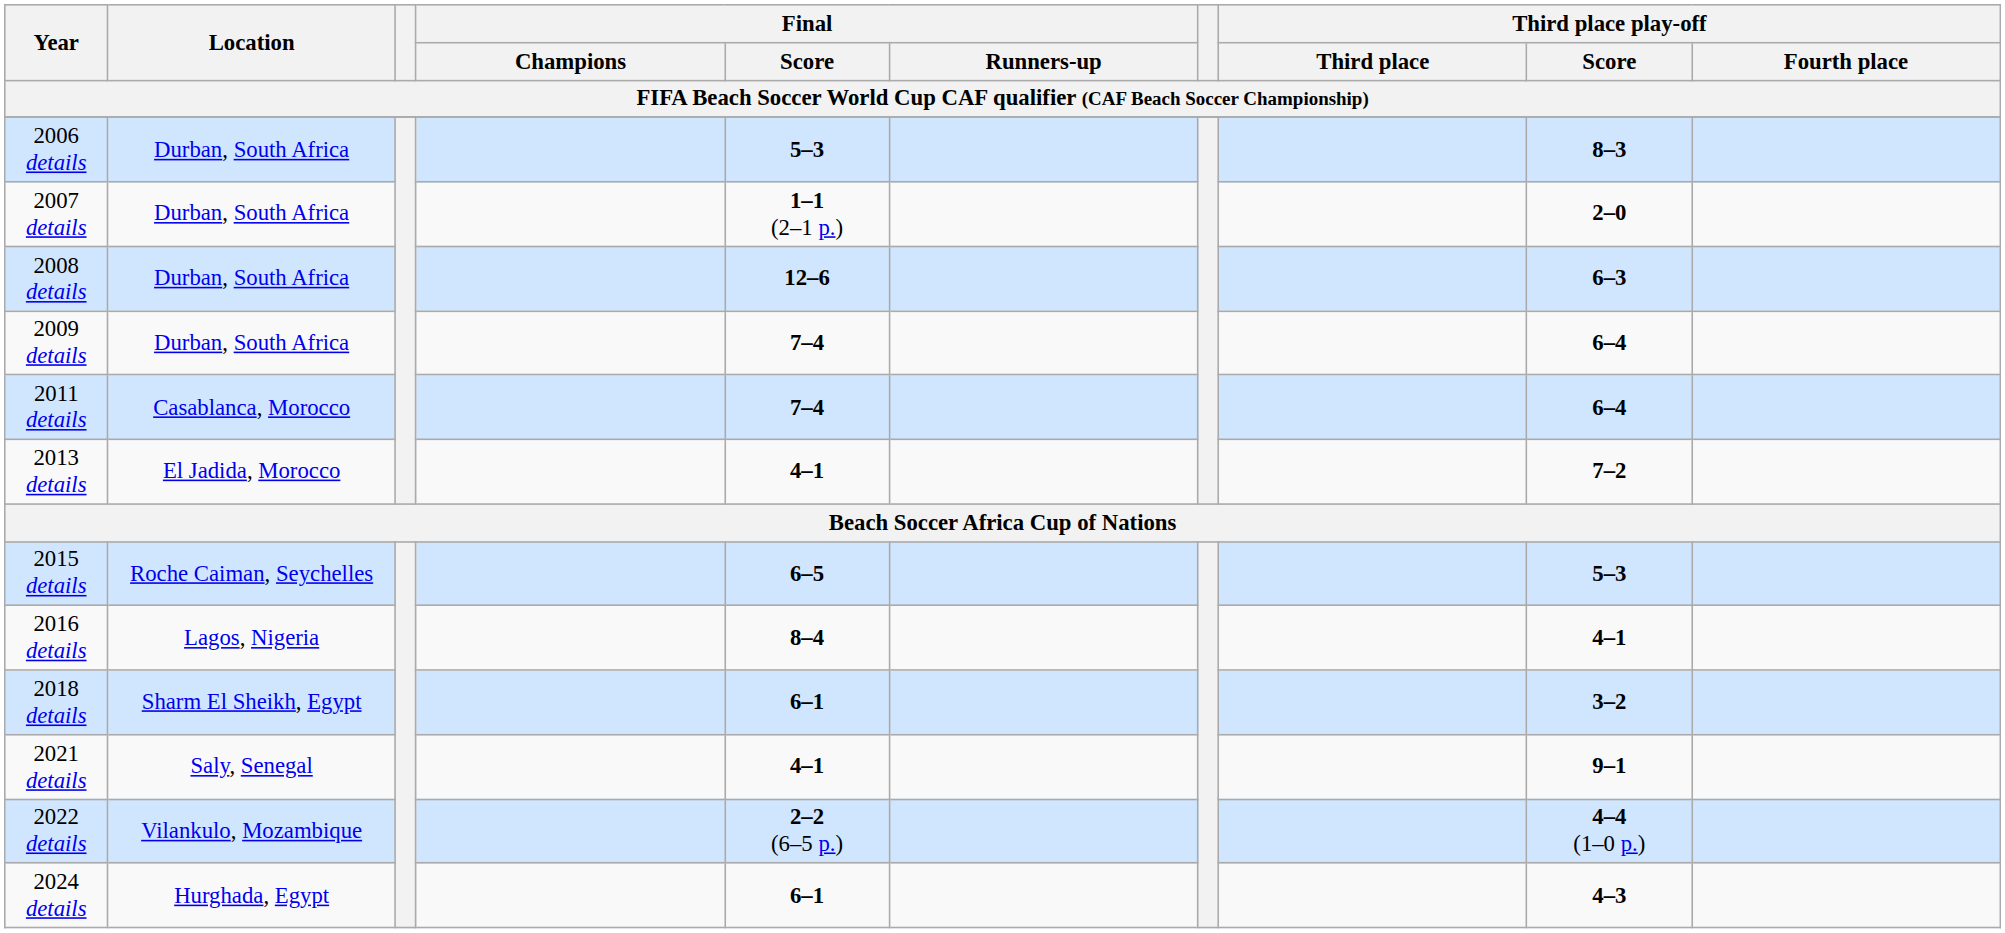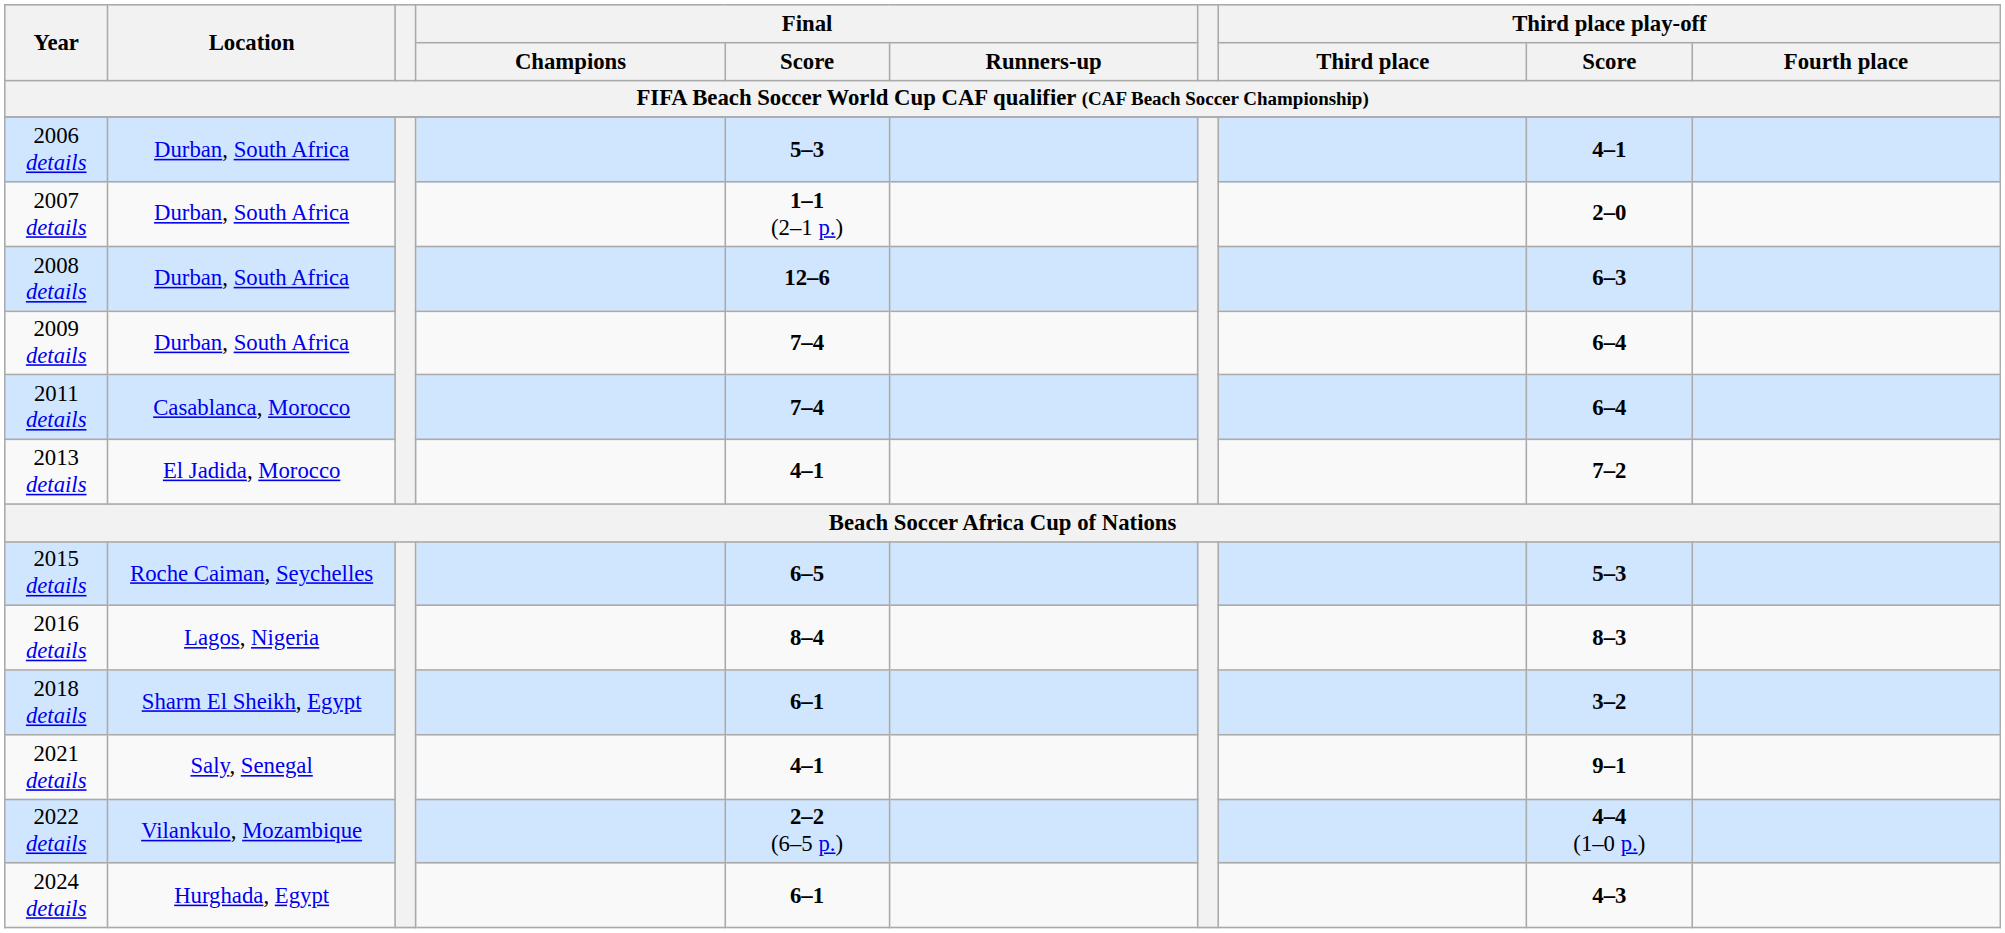2006 details | Third place play-off / Score: 8–3 -> 4–1
2016 details | Third place play-off / Score: 4–1 -> 8–3
